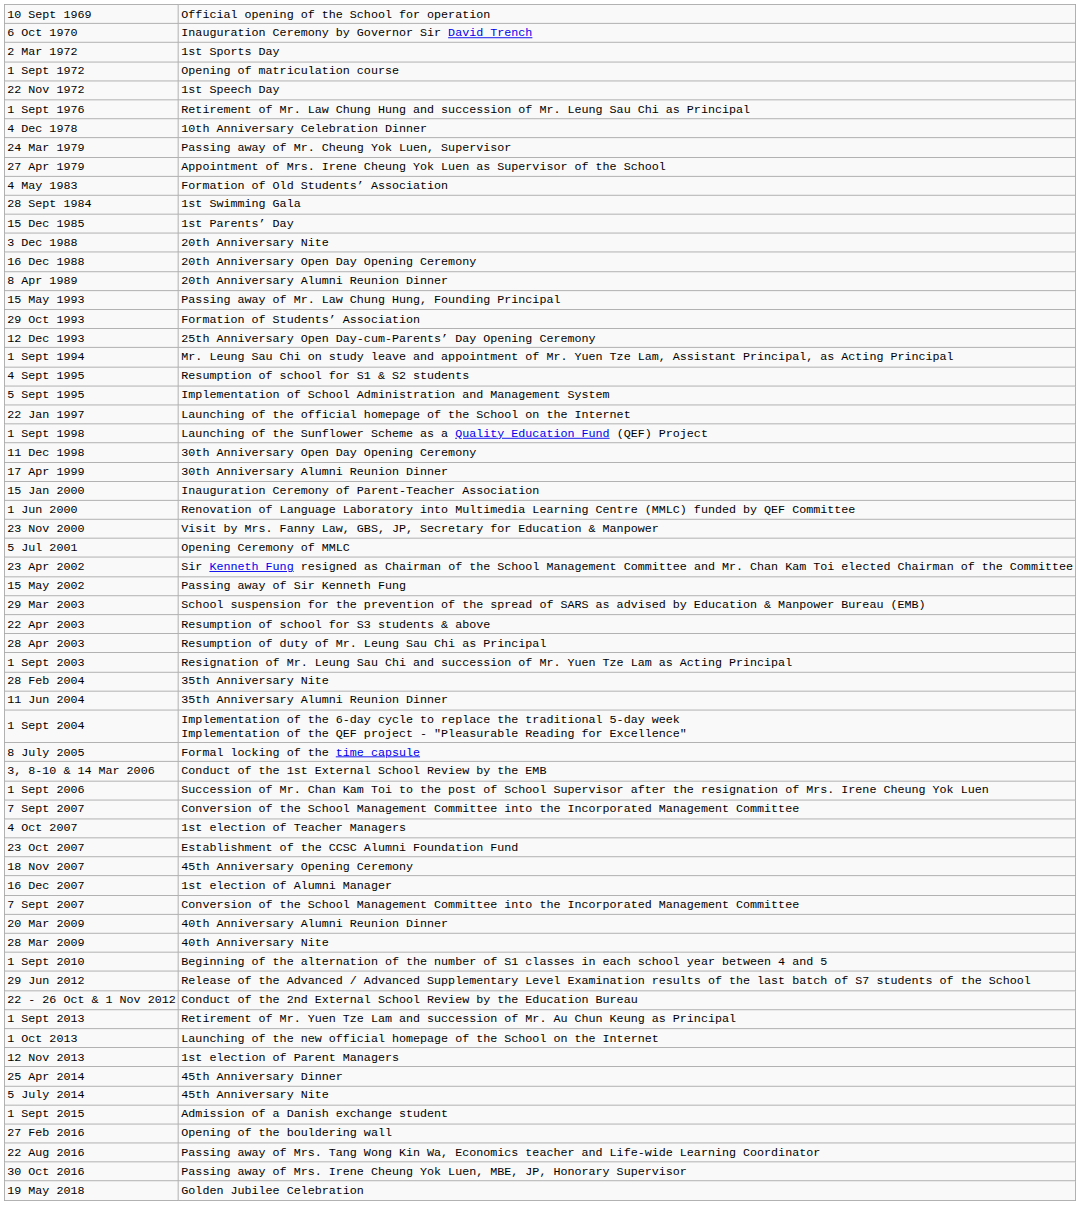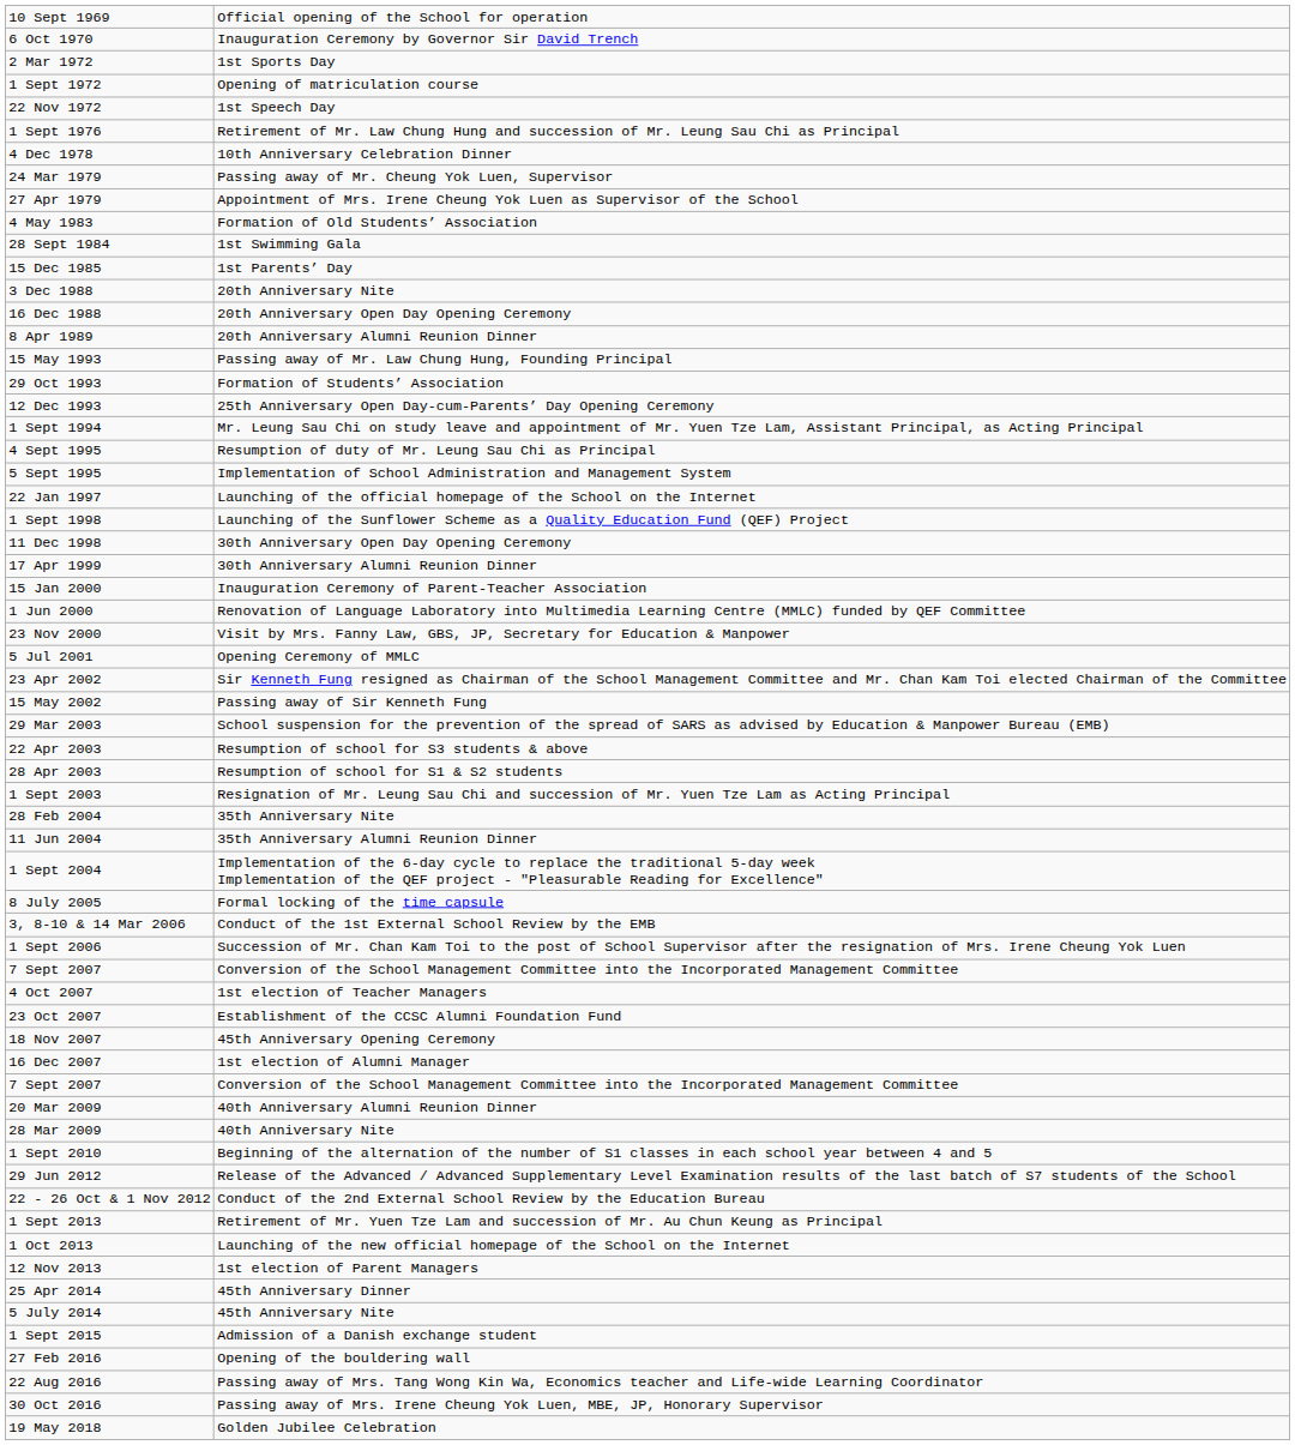row 20 | column 2: Resumption of school for S1 & S2 students -> Resumption of duty of Mr. Leung Sau Chi as Principal
row 34 | column 2: Resumption of duty of Mr. Leung Sau Chi as Principal -> Resumption of school for S1 & S2 students
